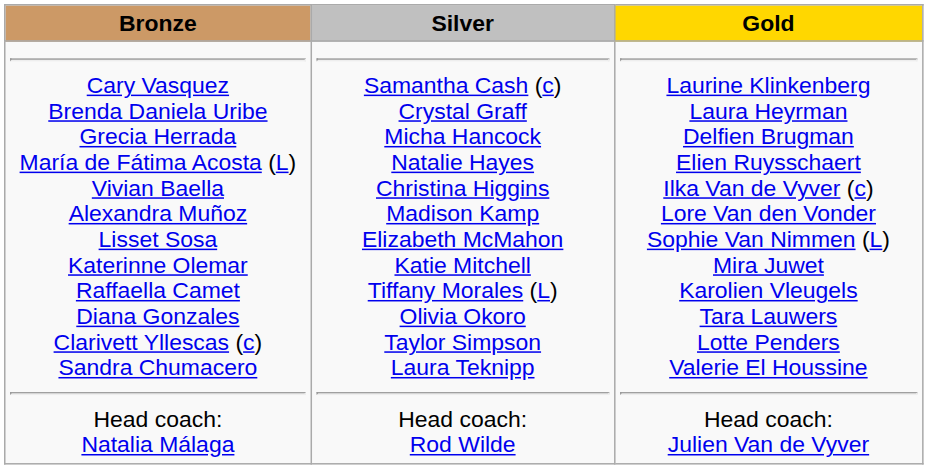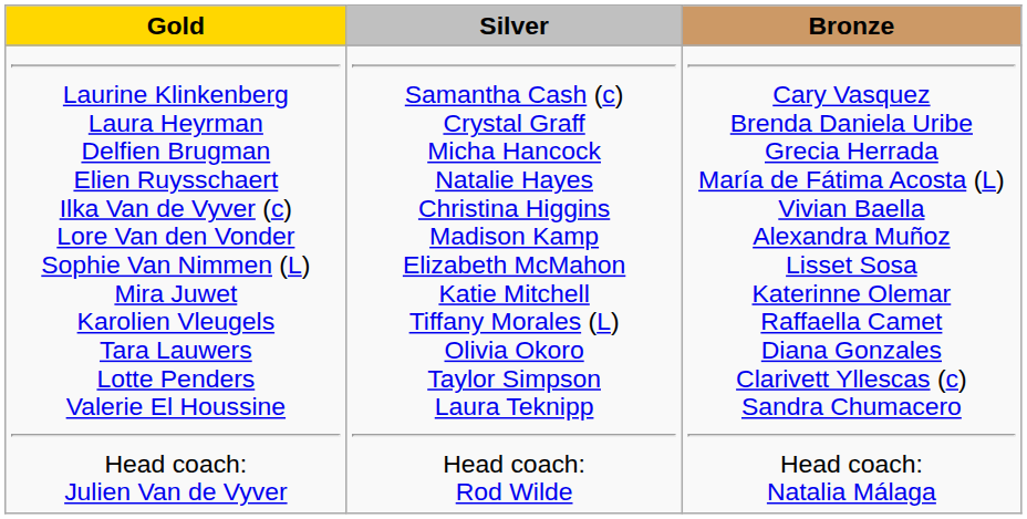columns swapped: Gold <-> Bronze
